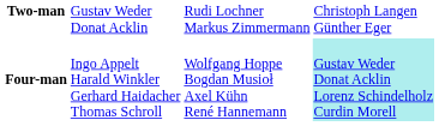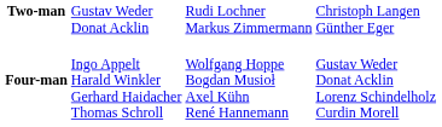Four-man | column 4: paleturquoise background -> no background
